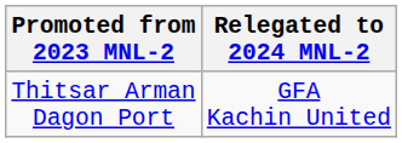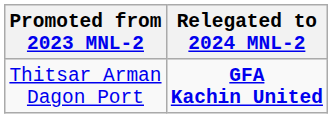Thitsar Arman Dagon Port | Relegated to 2024 MNL-2: normal -> bold
